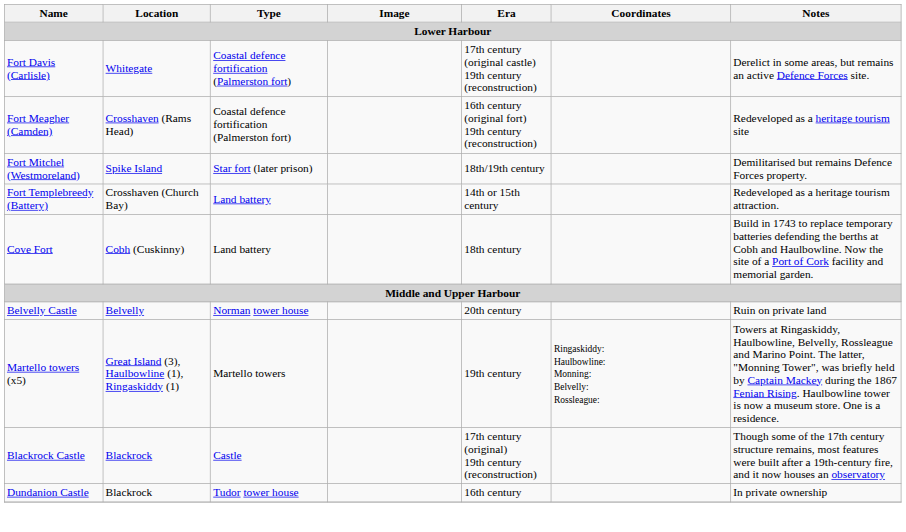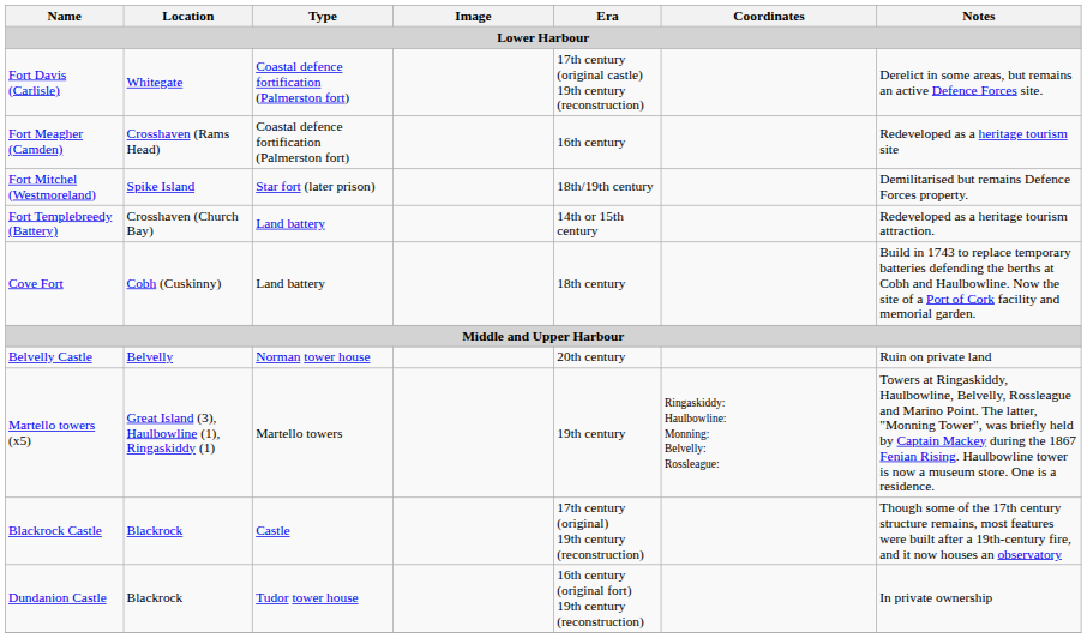Fort Meagher (Camden) | Era: 16th century (original fort) 19th century (reconstruction) -> 16th century
Dundanion Castle | Era: 16th century -> 16th century (original fort) 19th century (reconstruction)
